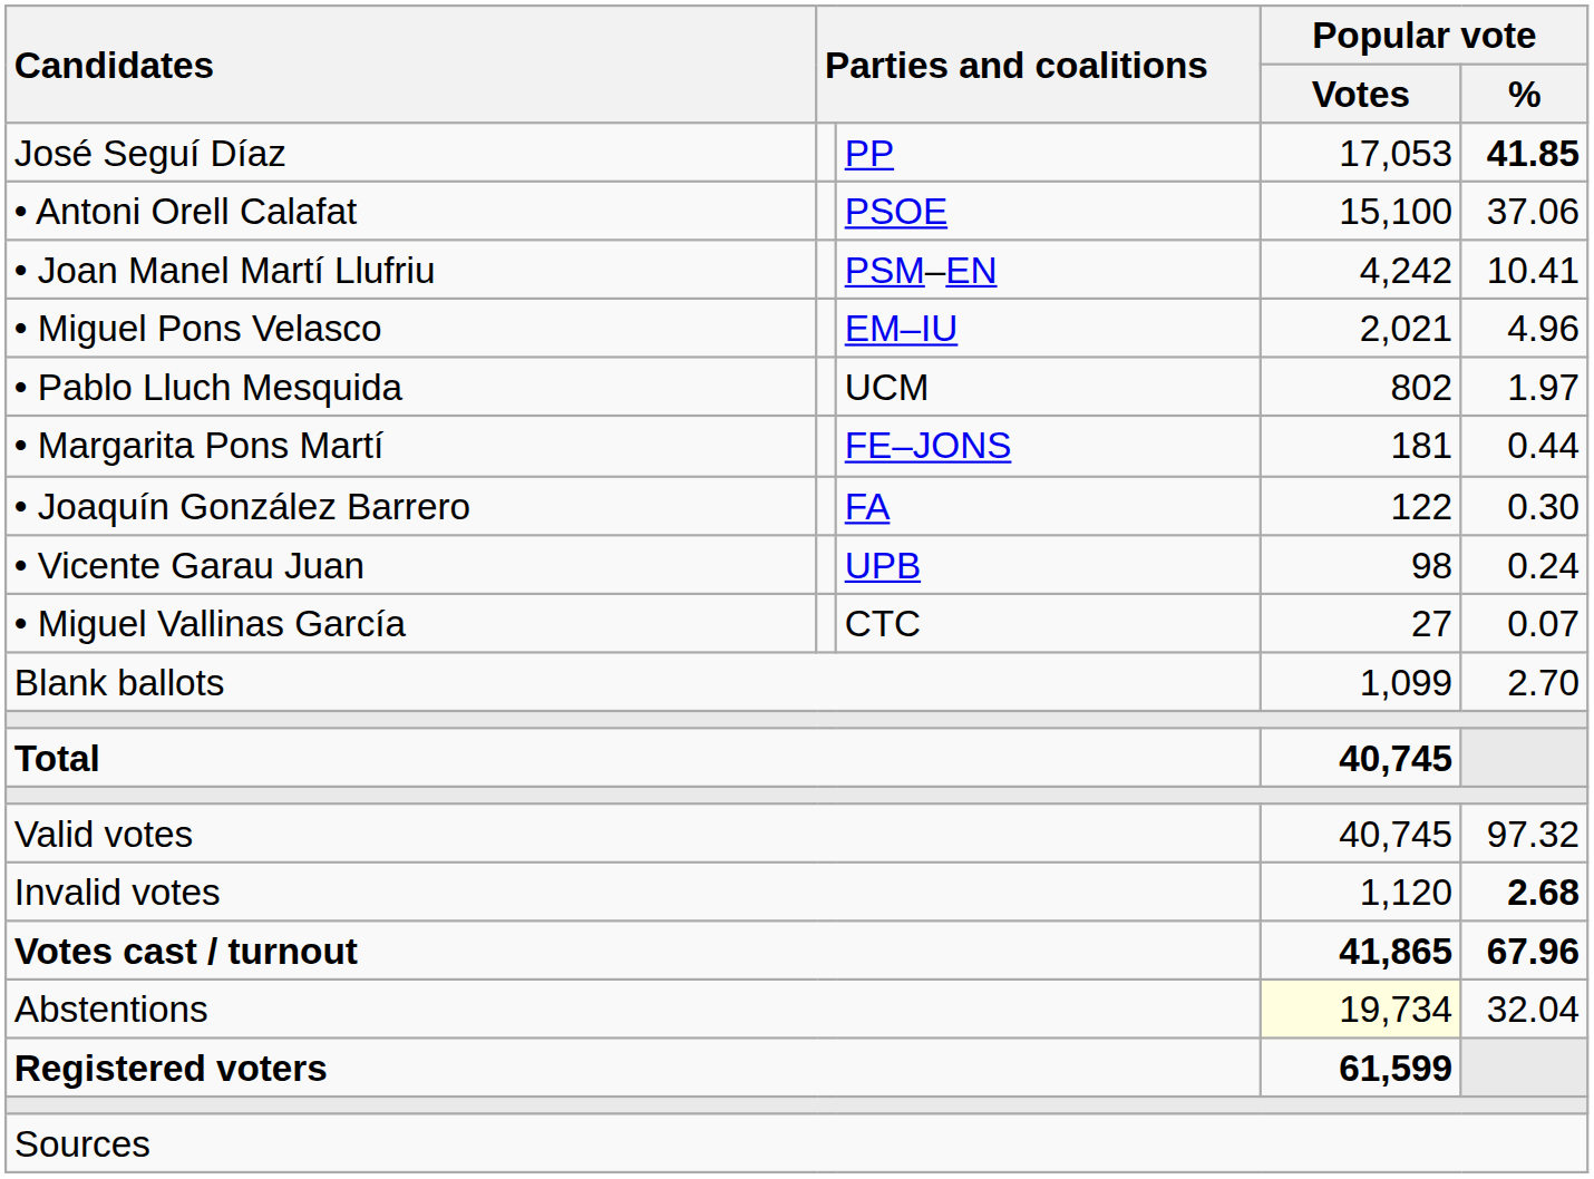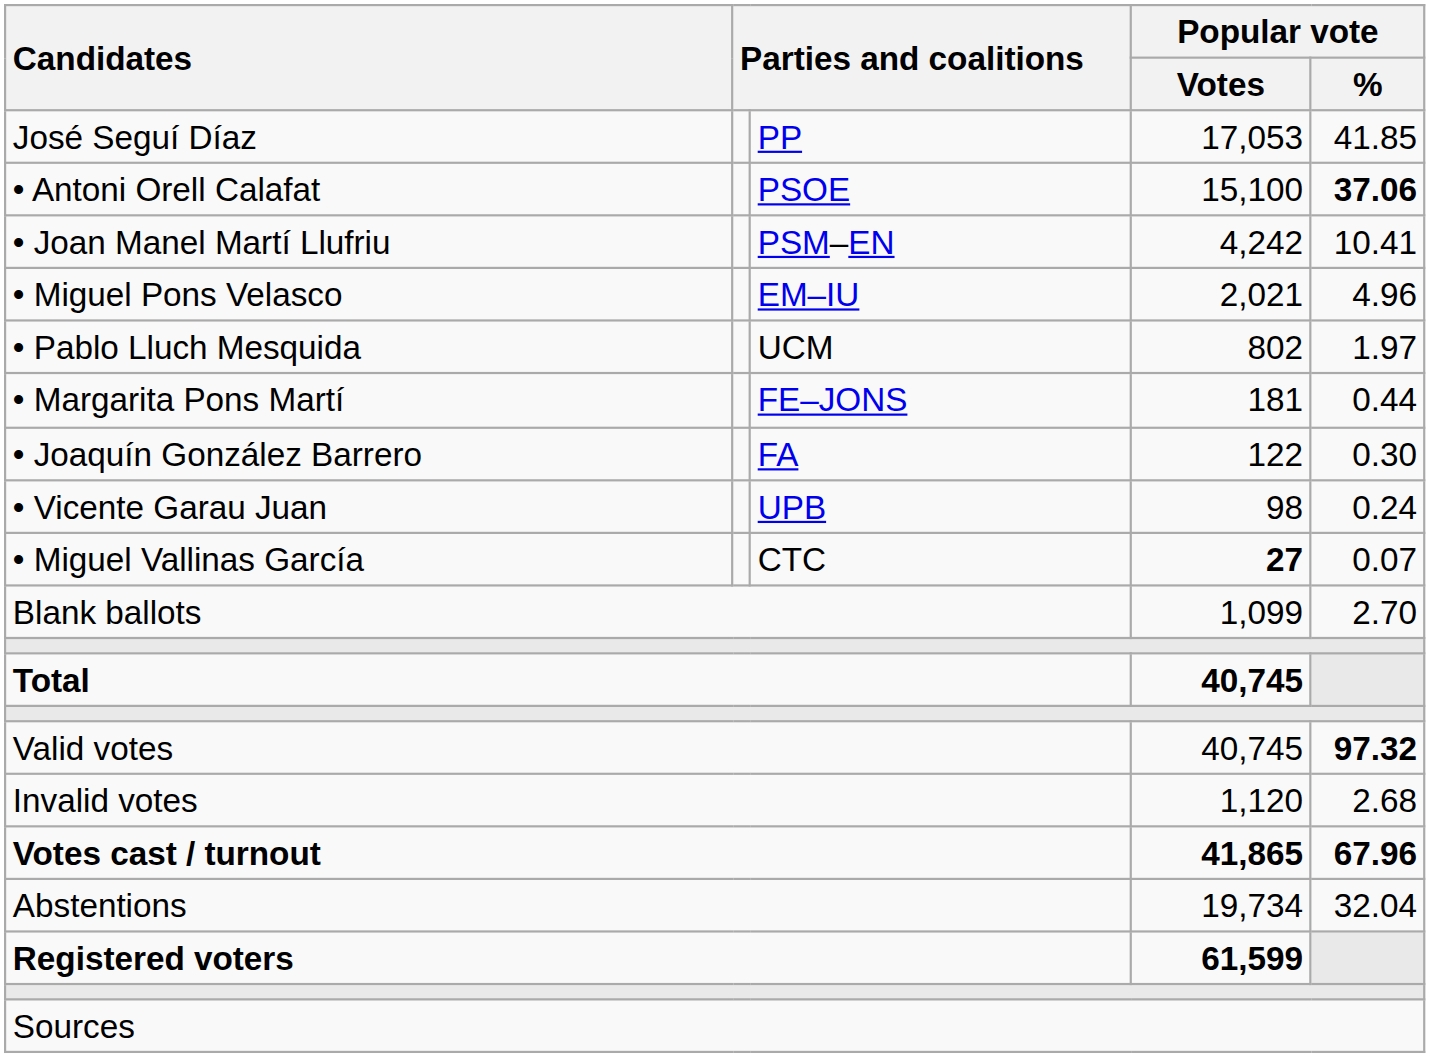José Seguí Díaz | Popular vote / %: bold -> normal
• Antoni Orell Calafat | Popular vote / %: normal -> bold
• Miguel Vallinas García | Popular vote / Votes: normal -> bold
Valid votes | Popular vote / %: normal -> bold
Invalid votes | Popular vote / %: bold -> normal
Abstentions | Popular vote / Votes: lightyellow background -> no background
